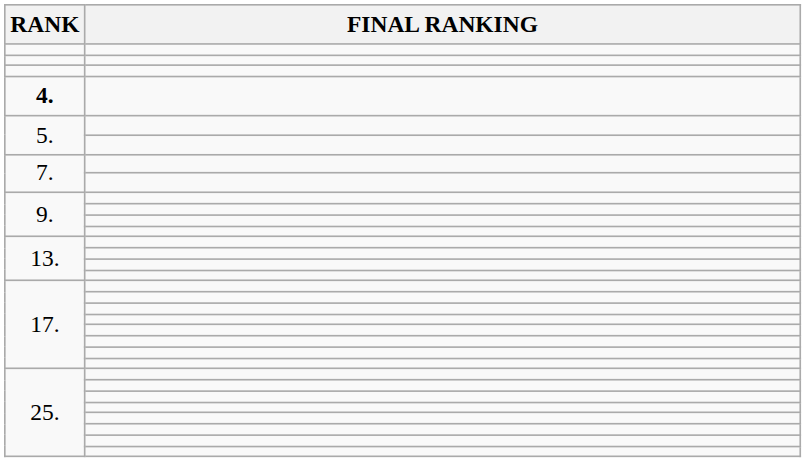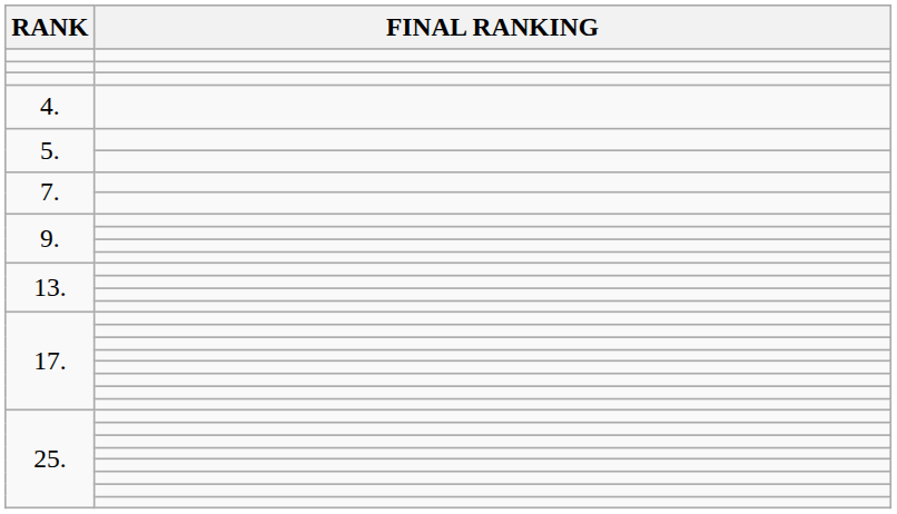row 5 | RANK: bold -> normal
